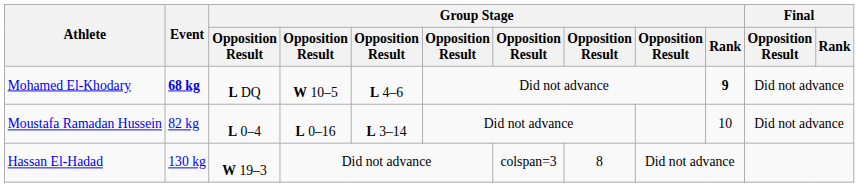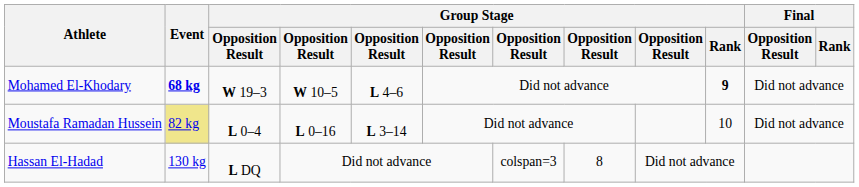Mohamed El-Khodary | column 3: L DQ -> W 19–3
Moustafa Ramadan Hussein | Event: no background -> khaki background
Hassan El-Hadad | column 3: W 19–3 -> L DQ
